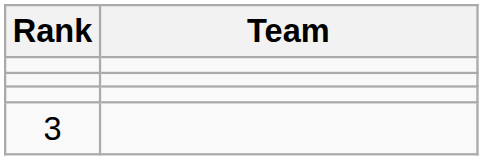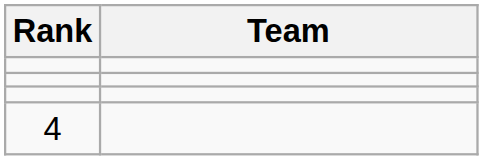row 5 | Rank: 3 -> 4
